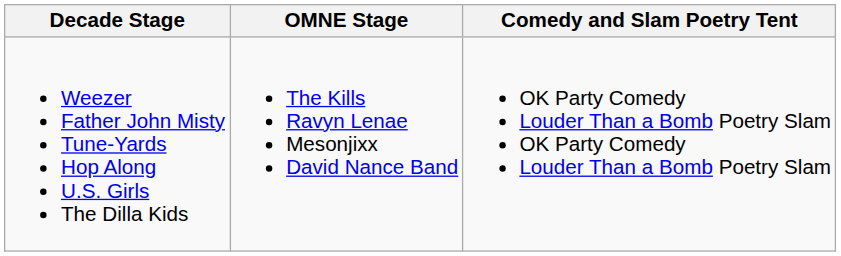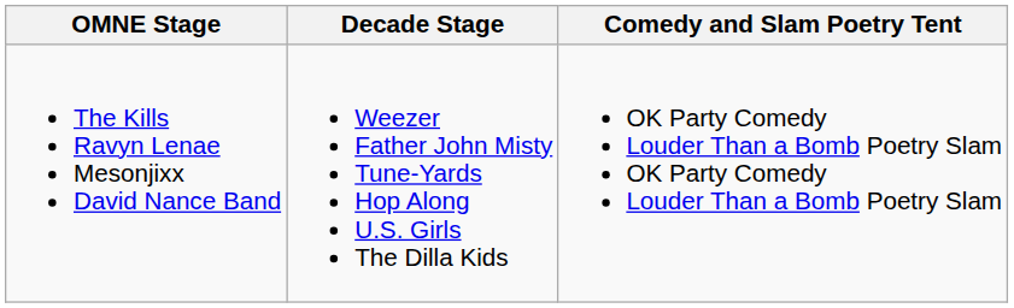columns swapped: Decade Stage <-> OMNE Stage
